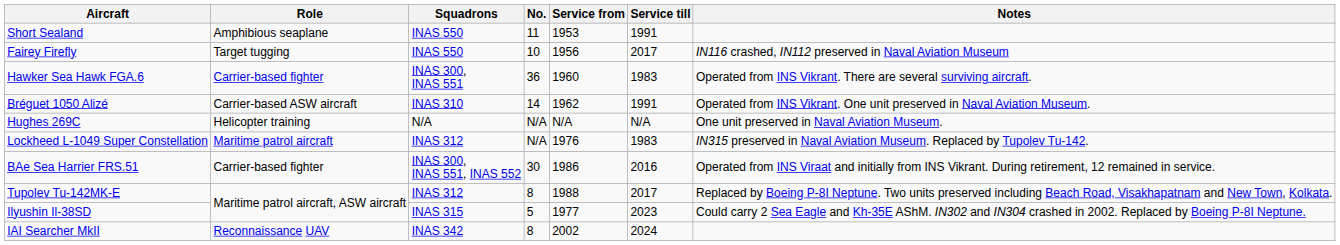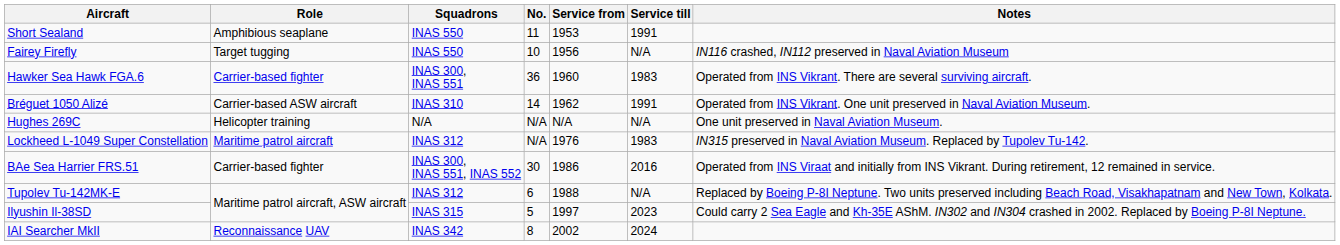Fairey Firefly | Service till: 2017 -> N/A
Tupolev Tu-142MK-E | No.: 8 -> 6
Tupolev Tu-142MK-E | Service till: 2017 -> N/A
Ilyushin Il-38SD | Service from: 1977 -> 1997
